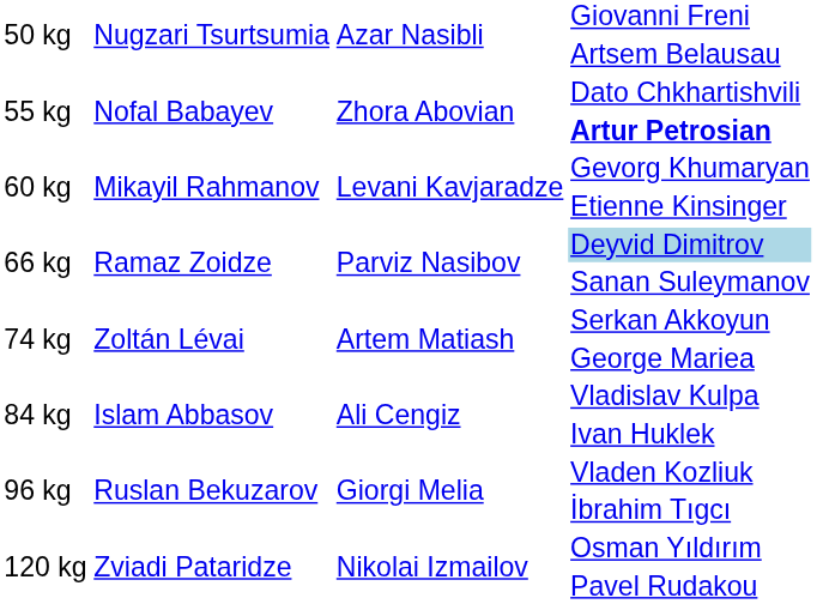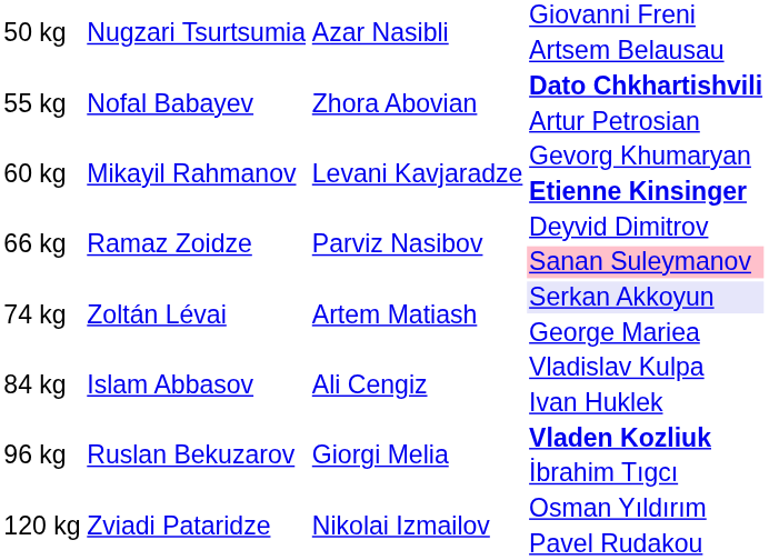Dato Chkhartishvili | column 4: normal -> bold
Artur Petrosian | column 4: bold -> normal
Etienne Kinsinger | column 4: normal -> bold
Deyvid Dimitrov | column 4: lightblue background -> no background
Sanan Suleymanov | column 4: no background -> pink background
Serkan Akkoyun | column 4: no background -> lavender background
Vladen Kozliuk | column 4: normal -> bold
